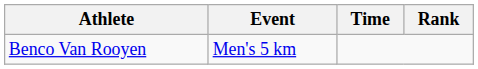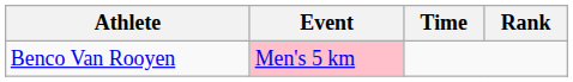Benco Van Rooyen | Event: no background -> pink background
